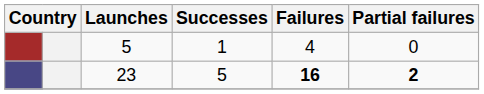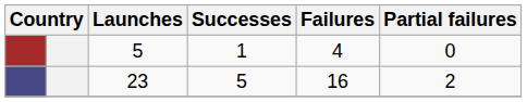23 | Failures: bold -> normal
23 | Partial failures: bold -> normal
